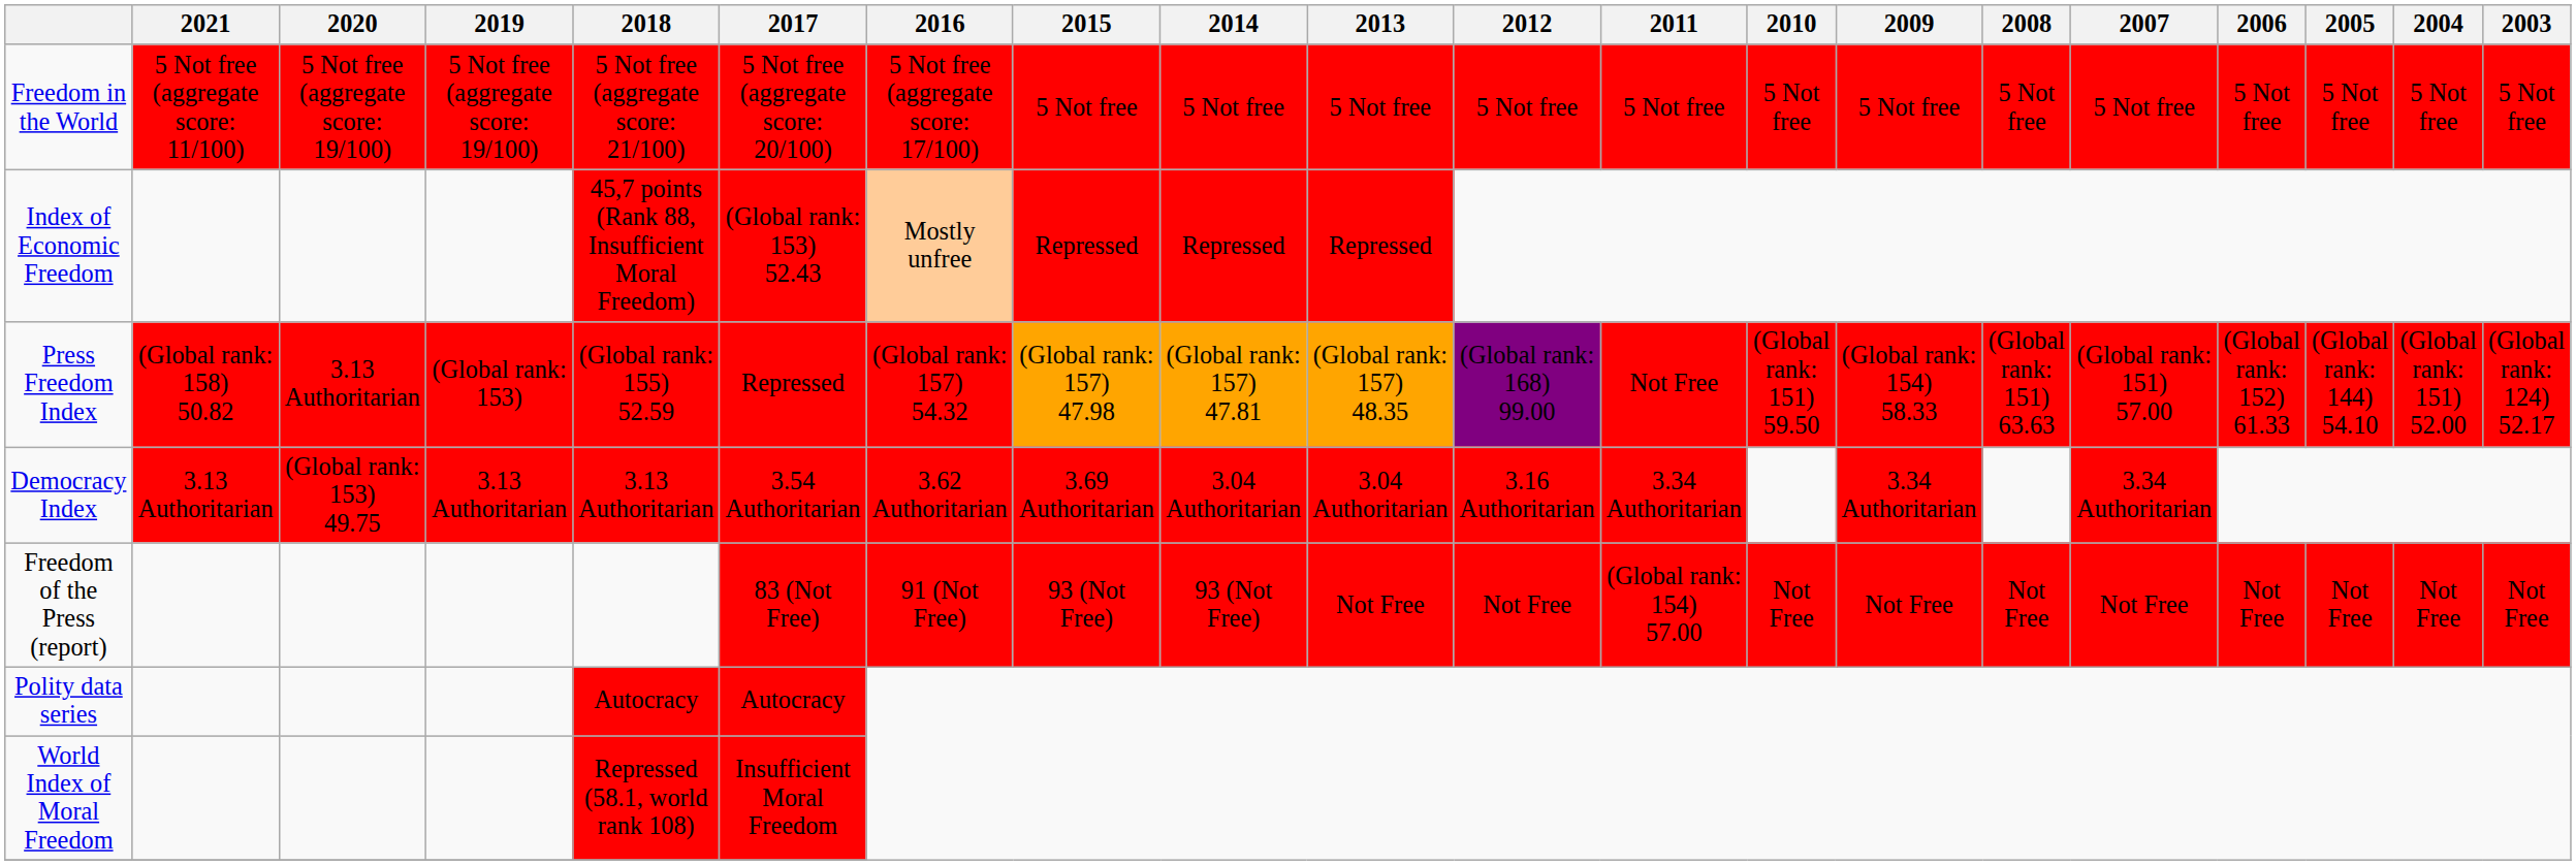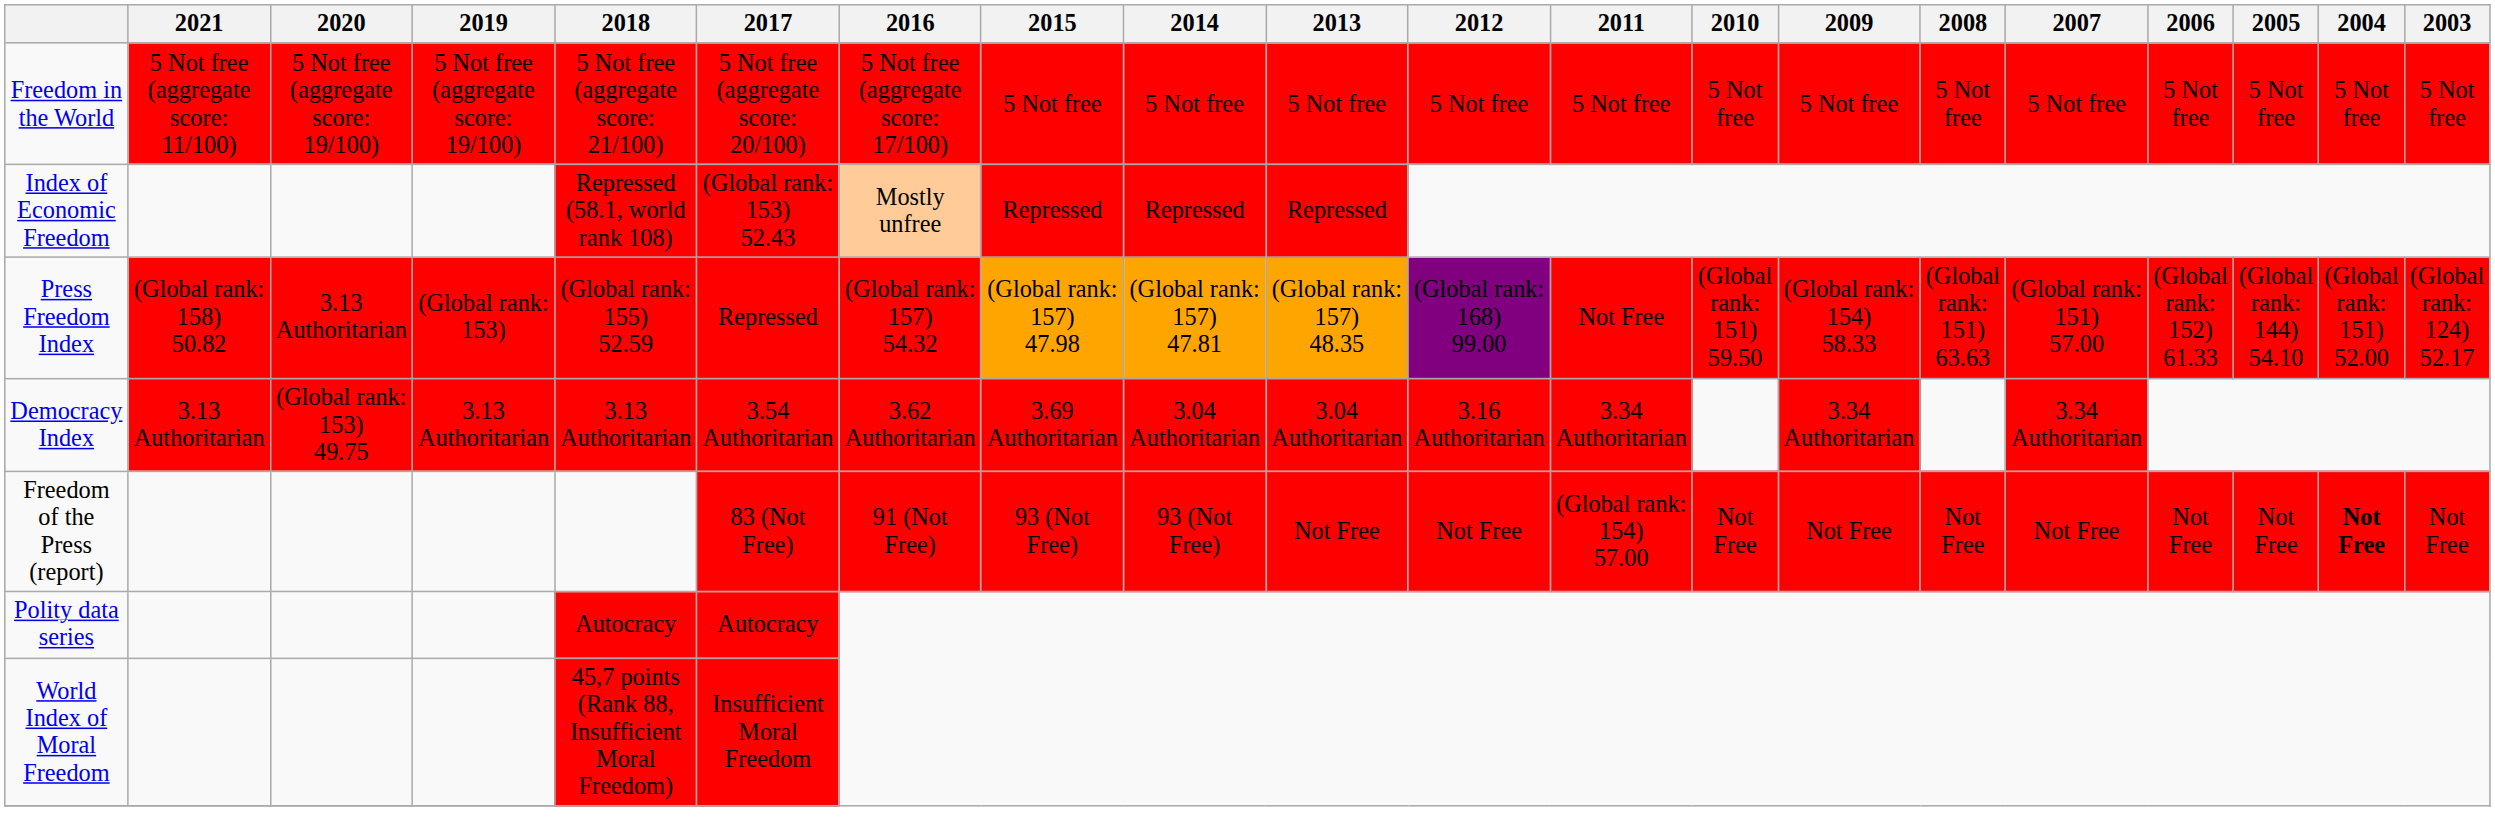Index of Economic Freedom | 2018: 45,7 points (Rank 88, Insufficient Moral Freedom) -> Repressed (58.1, world rank 108)
Freedom of the Press (report) | 2004: normal -> bold
World Index of Moral Freedom | 2018: Repressed (58.1, world rank 108) -> 45,7 points (Rank 88, Insufficient Moral Freedom)
